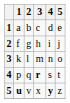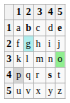row 2 | 2: normal -> bold
row 2 | 5: normal -> bold
row 3 | 2: no background -> paleturquoise background
row 4 | 5: no background -> lightgreen background
row 5 | 1: no background -> lightgrey background
row 5 | 3: bold -> normal
row 5 | 4: normal -> bold
row 6 | 1: bold -> normal
row 6 | 4: bold -> normal
